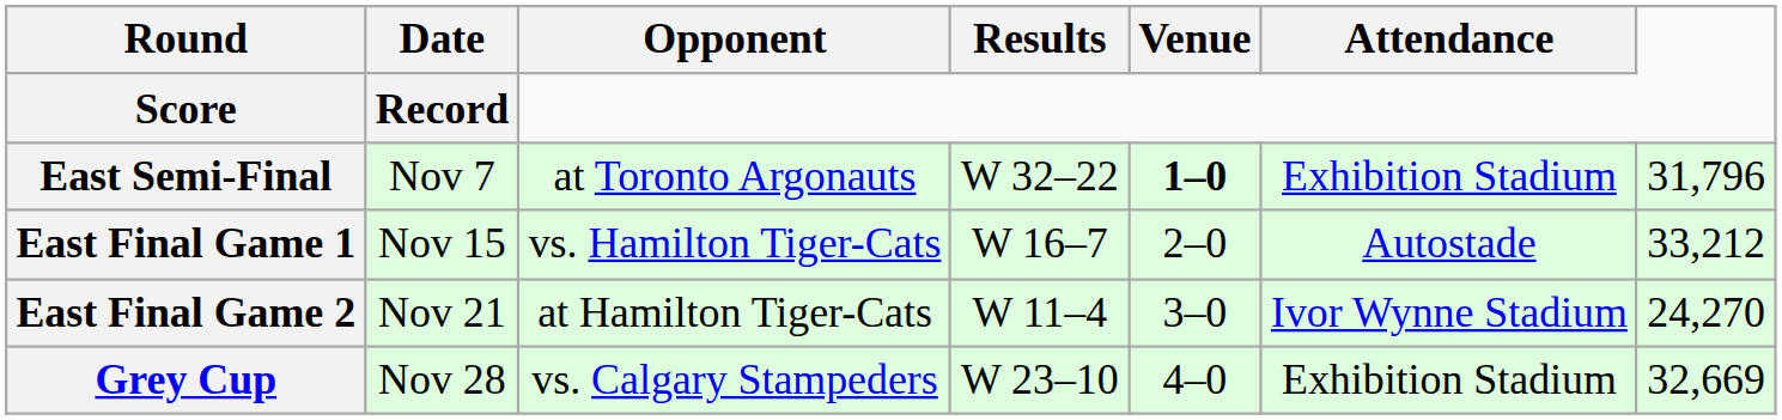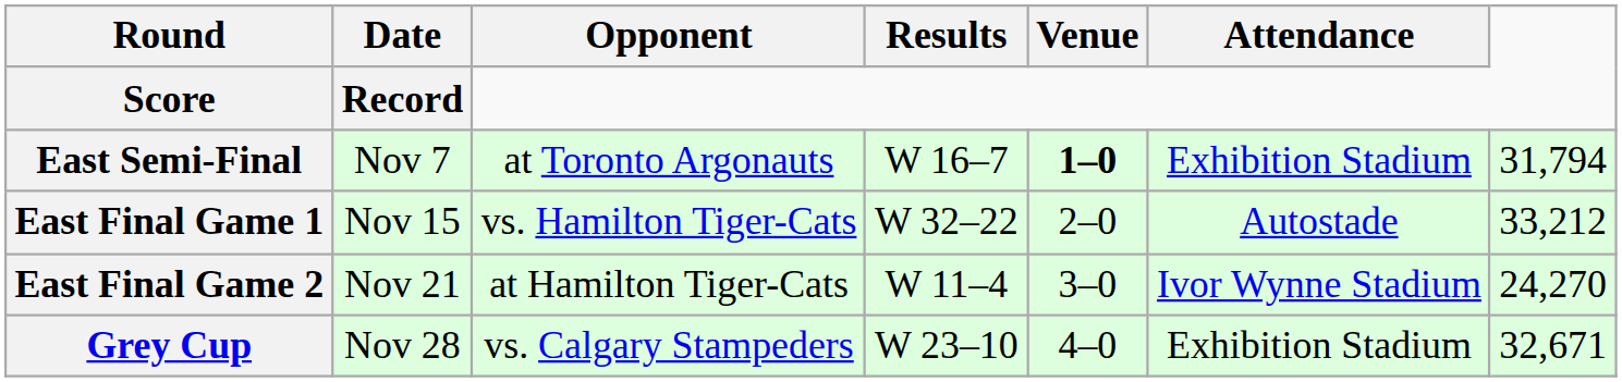East Semi-Final | Results: W 32–22 -> W 16–7
East Semi-Final | column 7: 31,796 -> 31,794
East Final Game 1 | Results: W 16–7 -> W 32–22
Grey Cup | column 7: 32,669 -> 32,671
